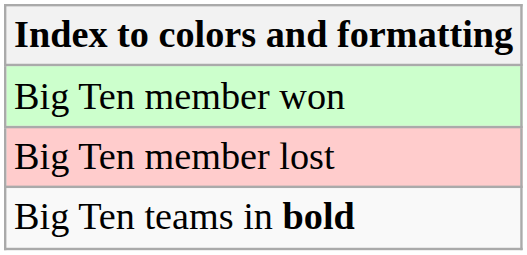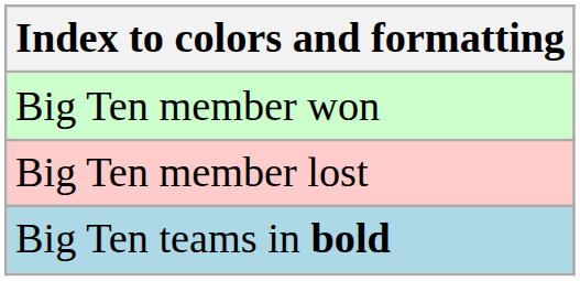row 4 | column 1: no background -> lightblue background
